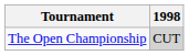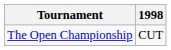The Open Championship | 1998: lightgrey background -> no background
